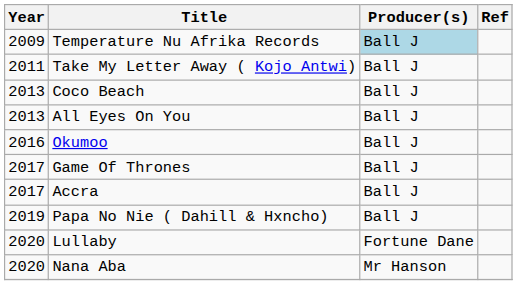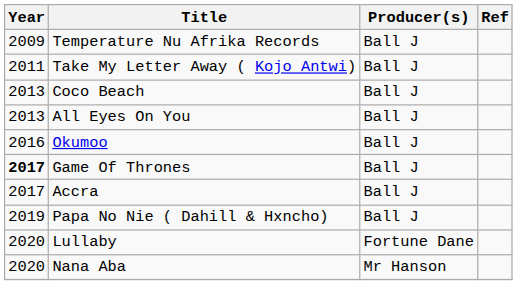Temperature Nu Afrika Records | Producer(s): lightblue background -> no background
Game Of Thrones | Year: normal -> bold
